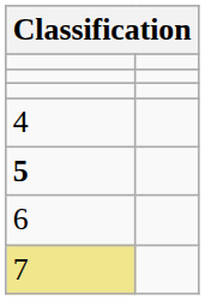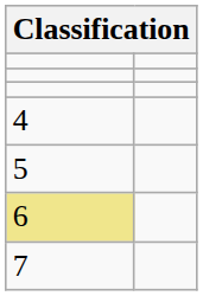row 6 | column 1: bold -> normal
row 7 | column 1: no background -> khaki background
row 8 | column 1: khaki background -> no background
